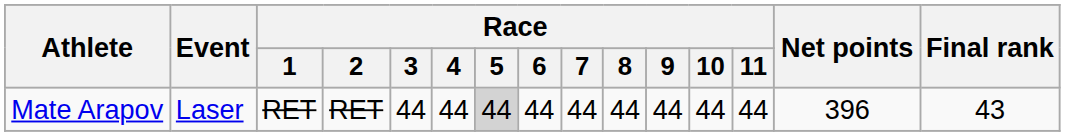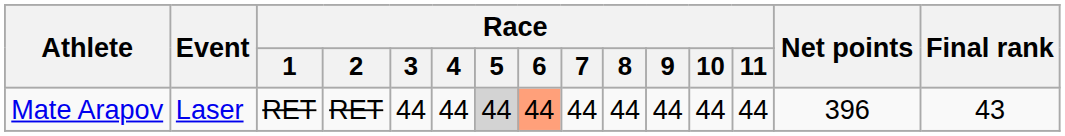Mate Arapov | Race / 6: no background -> lightsalmon background
